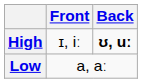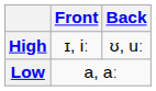High | Back: bold -> normal
